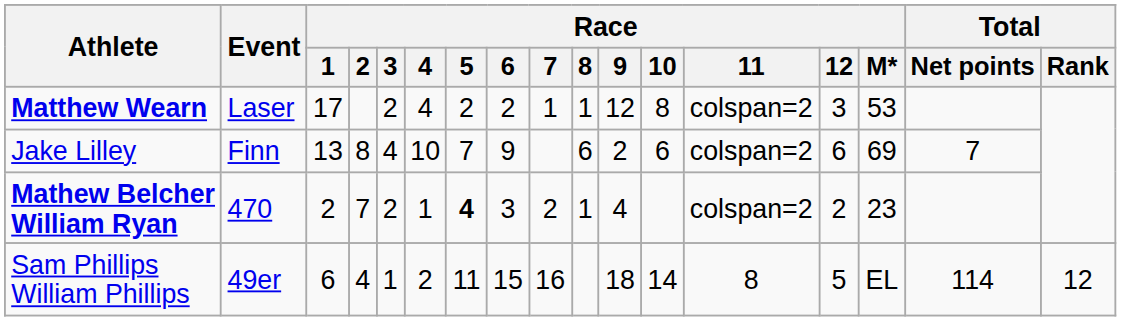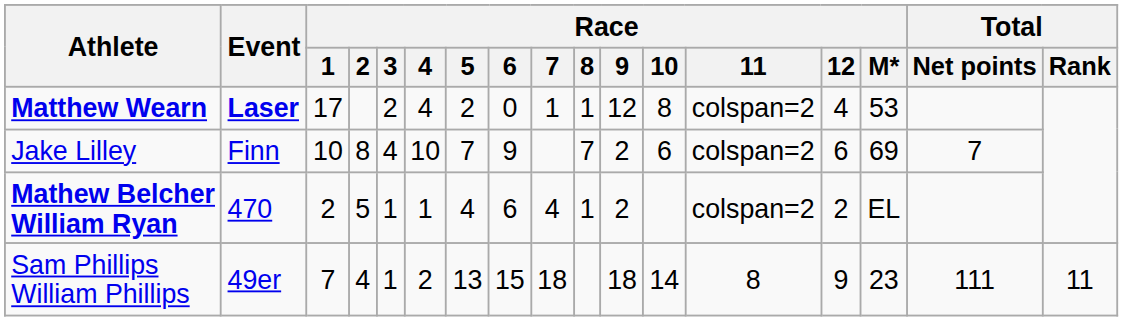Matthew Wearn | Event: normal -> bold
Matthew Wearn | Race / 6: 2 -> 0
Matthew Wearn | Race / 12: 3 -> 4
Jake Lilley | Race / 1: 13 -> 10
Jake Lilley | Race / 8: 6 -> 7
Mathew Belcher William Ryan | Race / 2: 7 -> 5
Mathew Belcher William Ryan | Race / 3: 2 -> 1
Mathew Belcher William Ryan | Race / 5: bold -> normal
Mathew Belcher William Ryan | Race / 6: 3 -> 6
Mathew Belcher William Ryan | Race / 7: 2 -> 4
Mathew Belcher William Ryan | Race / 9: 4 -> 2
Mathew Belcher William Ryan | Race / M*: 23 -> EL
Sam Phillips William Phillips | Race / 1: 6 -> 7
Sam Phillips William Phillips | Race / 5: 11 -> 13
Sam Phillips William Phillips | Race / 7: 16 -> 18
Sam Phillips William Phillips | Race / 12: 5 -> 9
Sam Phillips William Phillips | Race / M*: EL -> 23
Sam Phillips William Phillips | Total / Net points: 114 -> 111
Sam Phillips William Phillips | Total / Rank: 12 -> 11
